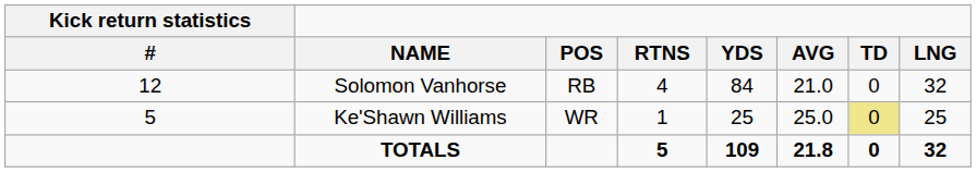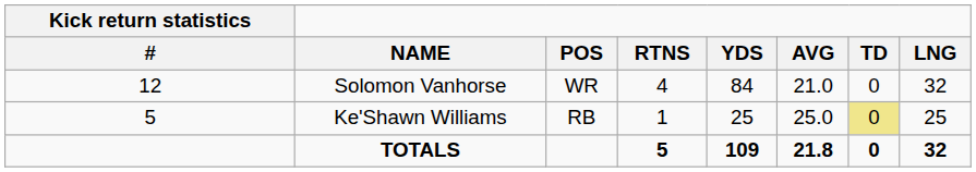Solomon Vanhorse | POS: RB -> WR
Ke'Shawn Williams | POS: WR -> RB
